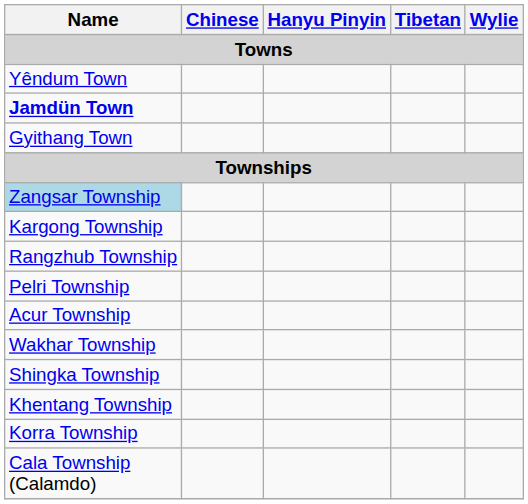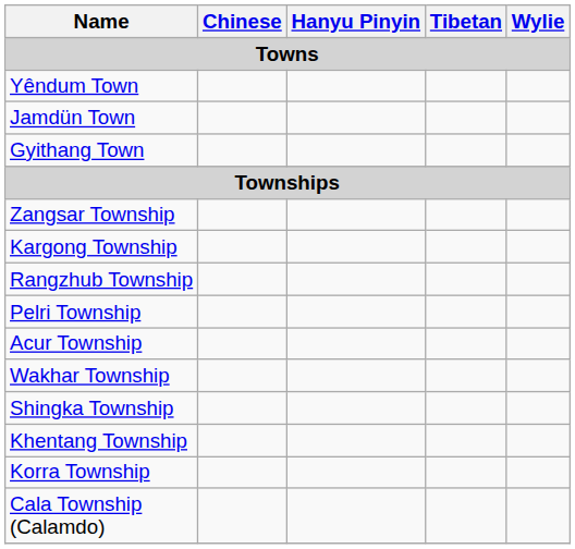Jamdün Town | Name: bold -> normal
Zangsar Township | Name: lightblue background -> no background
